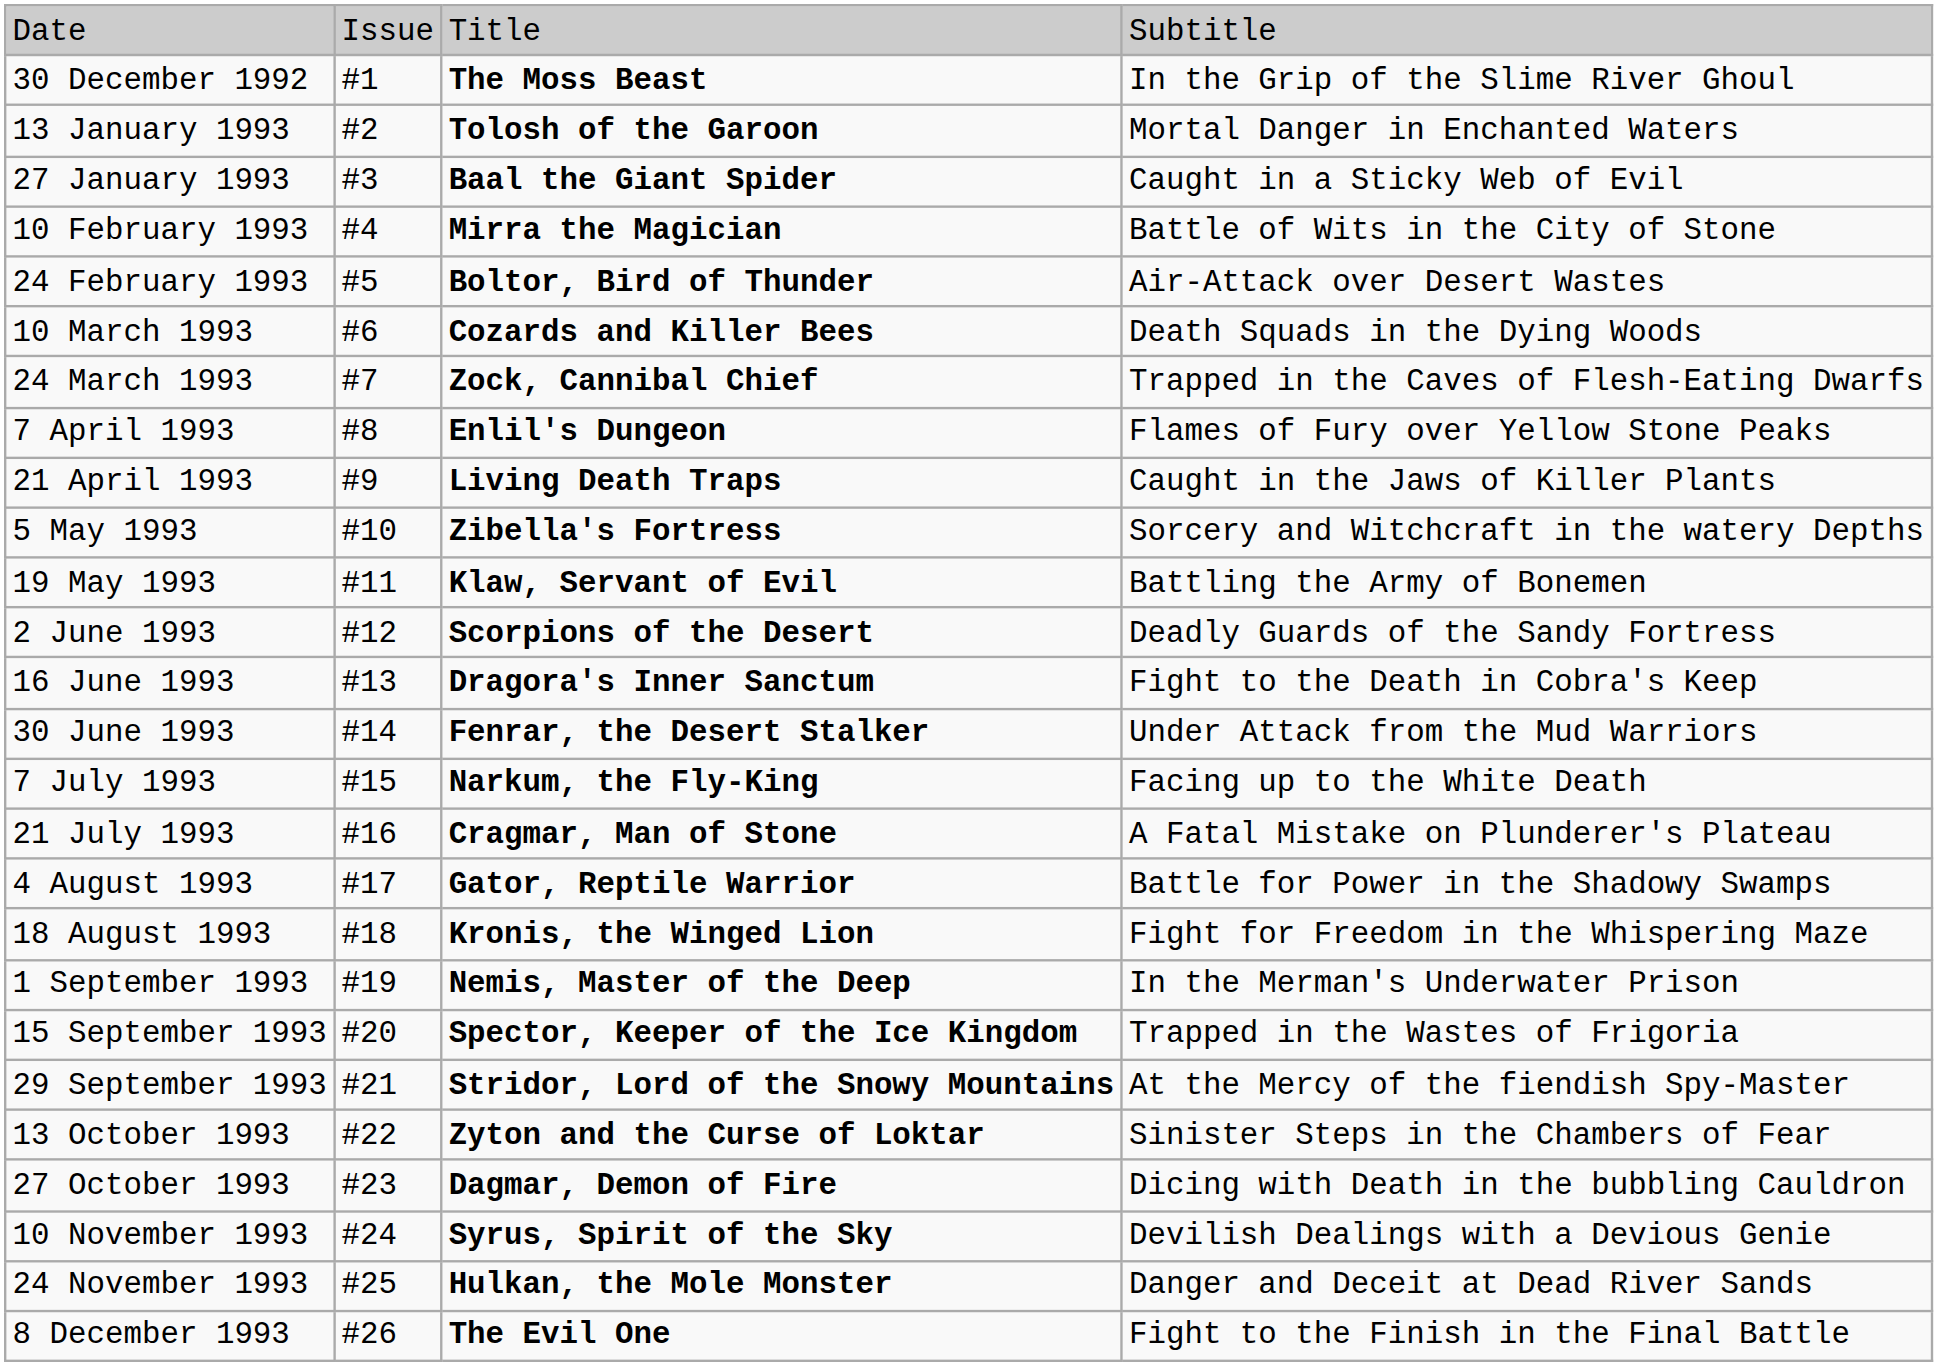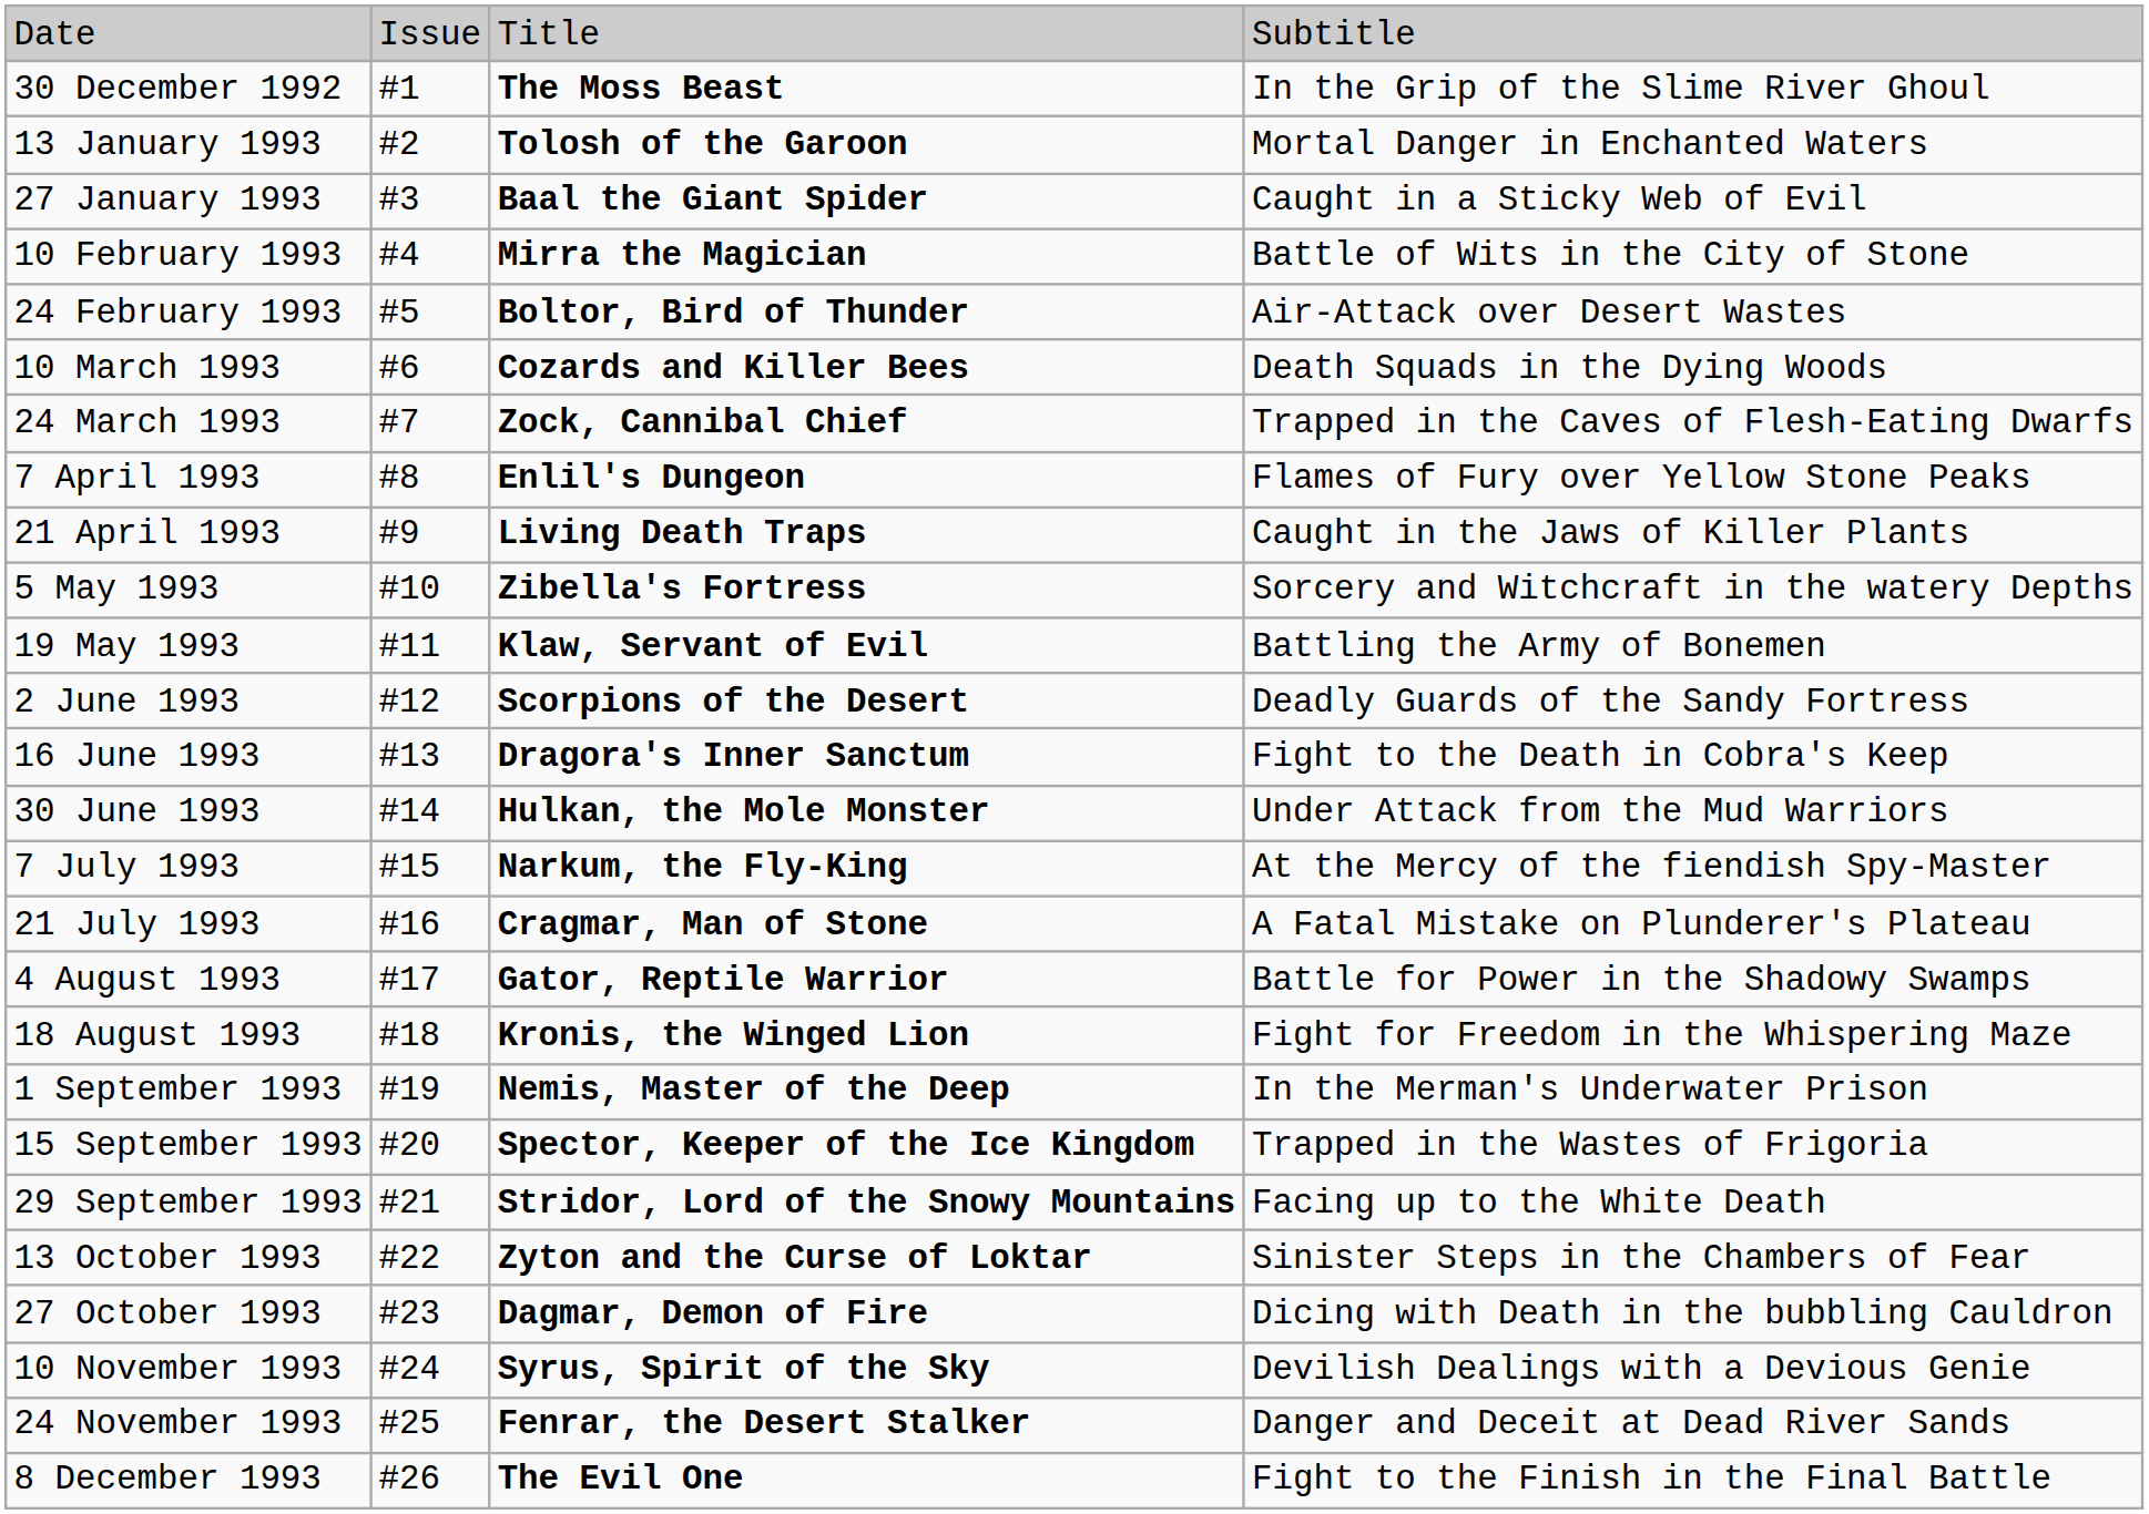30 June 1993 | column 3: Fenrar, the Desert Stalker -> Hulkan, the Mole Monster
7 July 1993 | column 4: Facing up to the White Death -> At the Mercy of the fiendish Spy-Master
29 September 1993 | column 4: At the Mercy of the fiendish Spy-Master -> Facing up to the White Death
24 November 1993 | column 3: Hulkan, the Mole Monster -> Fenrar, the Desert Stalker
